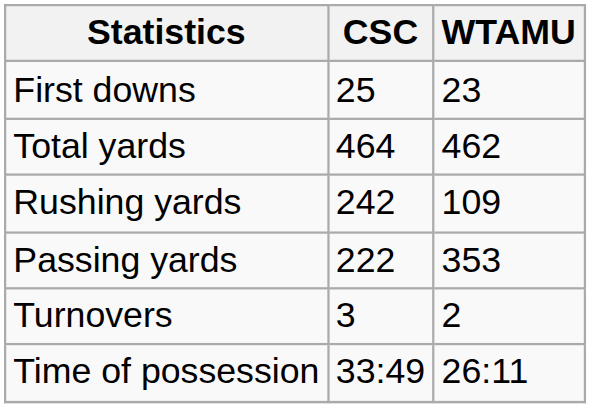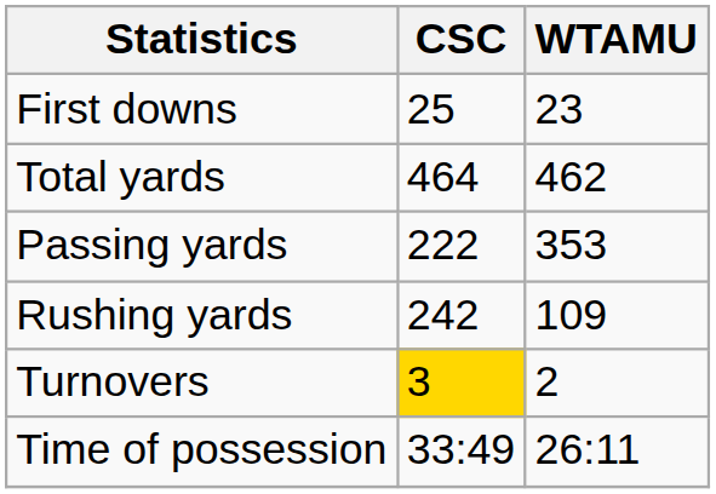rows swapped: Rushing yards <-> Passing yards
Turnovers | CSC: no background -> gold background
